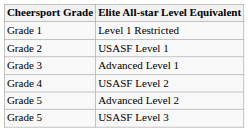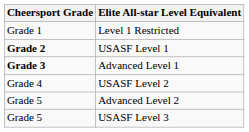USASF Level 1 | Cheersport Grade: normal -> bold
Advanced Level 1 | Cheersport Grade: normal -> bold
